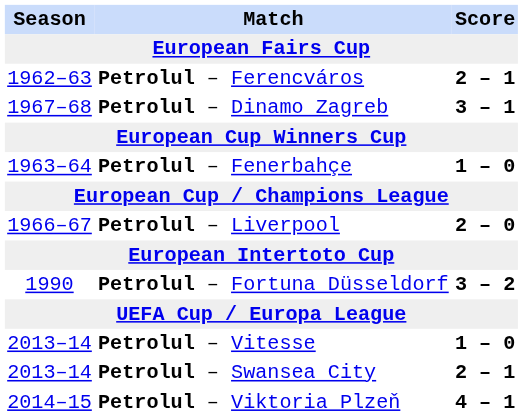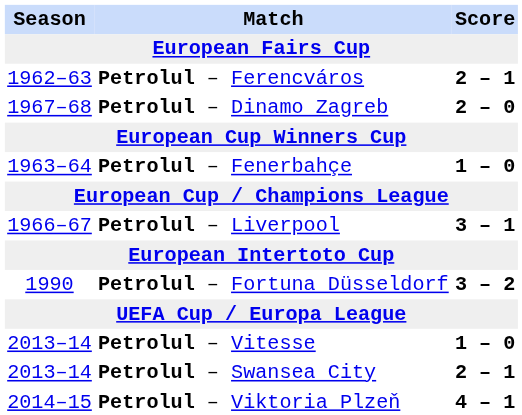Petrolul – Dinamo Zagreb | Score: 3 – 1 -> 2 – 0
Petrolul – Liverpool | Score: 2 – 0 -> 3 – 1
